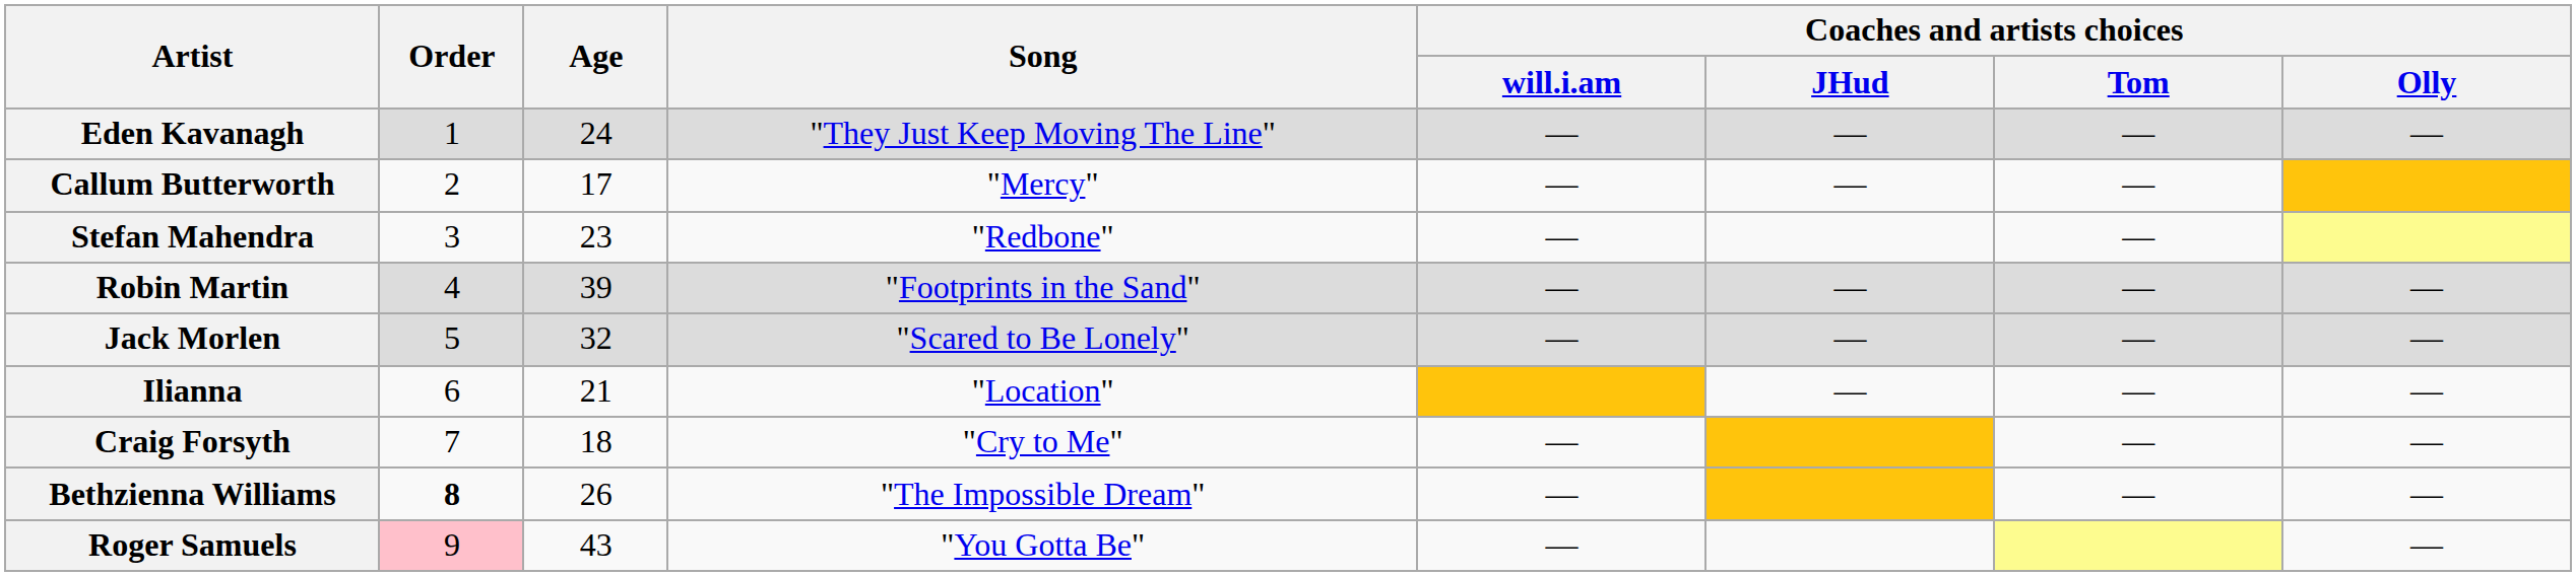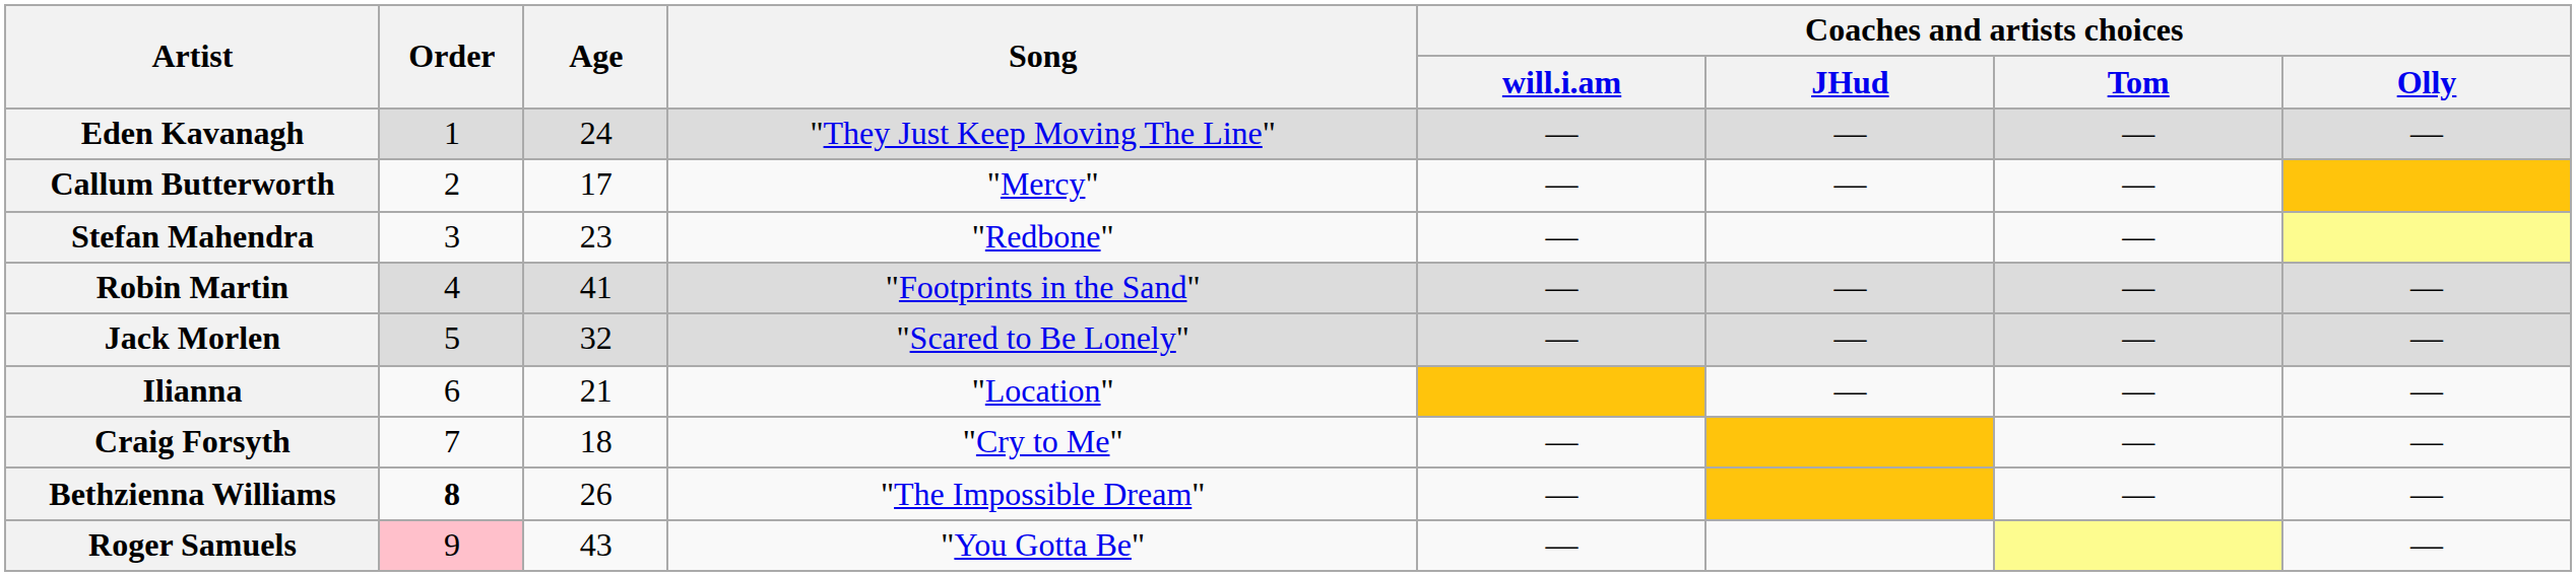Robin Martin | Age: 39 -> 41
